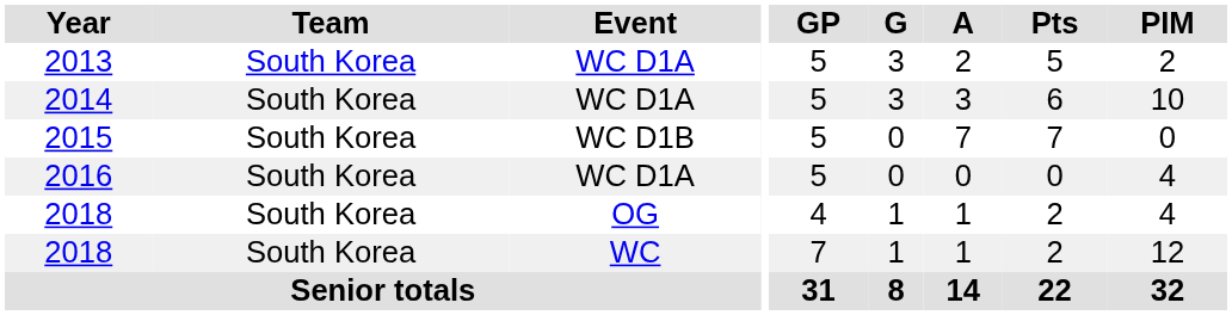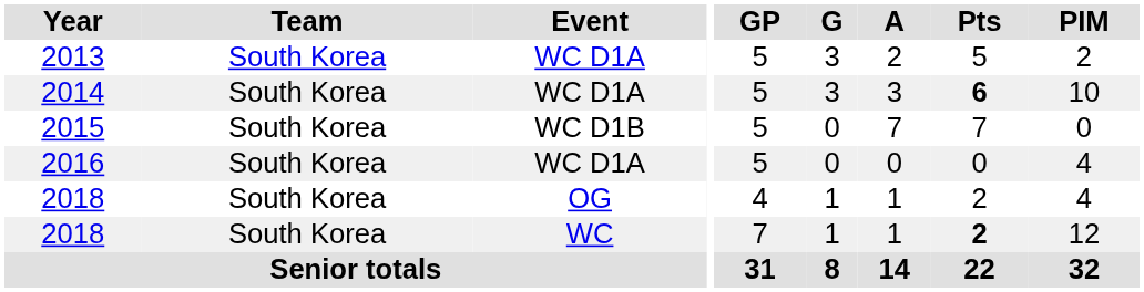2014 | Pts: normal -> bold
2018 / WC | Pts: normal -> bold
